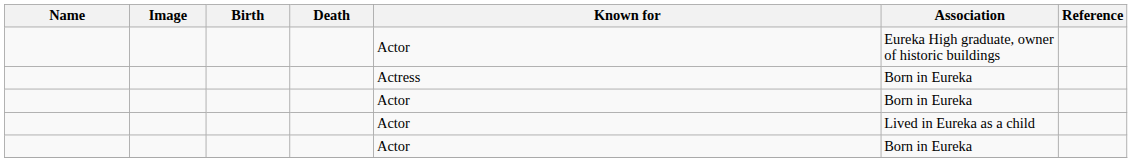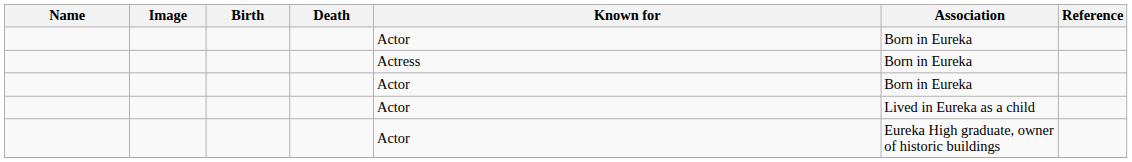row 2 | Association: Eureka High graduate, owner of historic buildings -> Born in Eureka
row 6 | Association: Born in Eureka -> Eureka High graduate, owner of historic buildings
